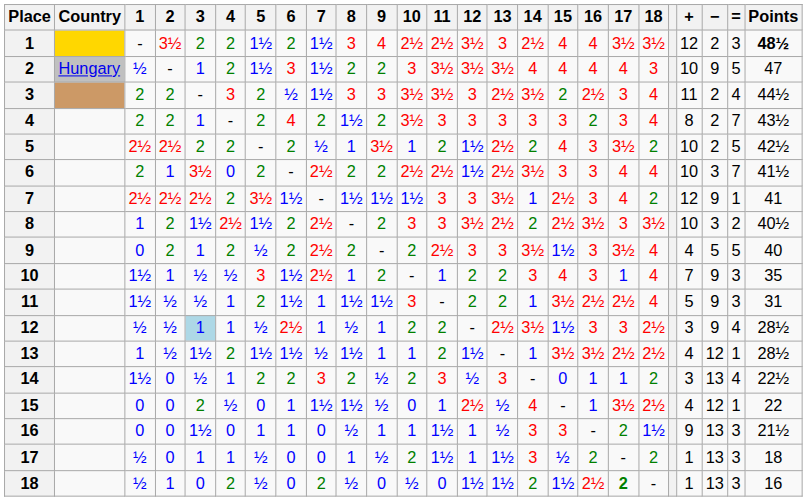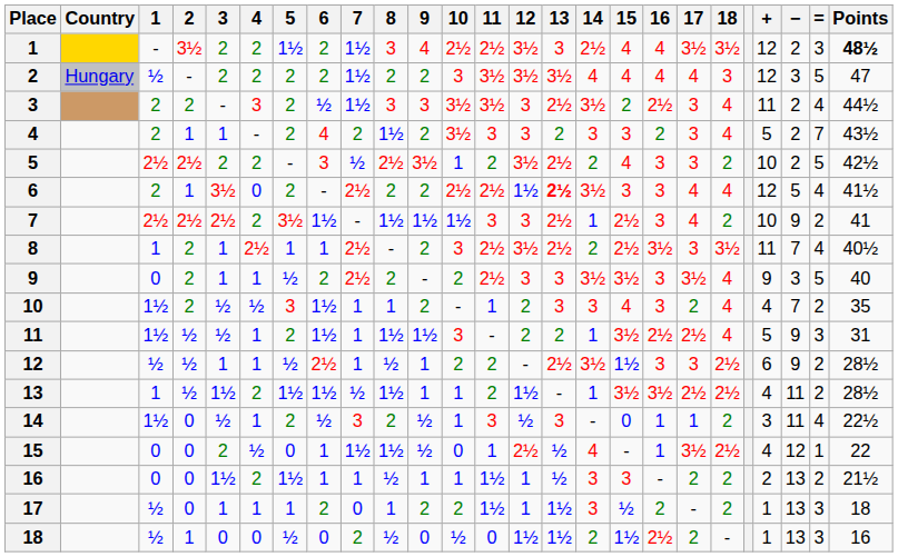row 3 | 3: 1 -> 2
row 3 | 5: 1½ -> 2
row 3 | 6: 3 -> 2
row 3 | +: 10 -> 12
row 3 | −: 9 -> 3
row 5 | 2: 2 -> 1
row 5 | 13: 3 -> 2
row 5 | +: 8 -> 5
row 6 | 6: 2 -> 3
row 6 | 8: 1 -> 2½
row 6 | 12: 1½ -> 3½
row 6 | 17: 3½ -> 3
row 7 | 13: normal -> bold
row 7 | +: 10 -> 12
row 7 | −: 3 -> 5
row 7 | =: 7 -> 4
row 8 | 13: 3½ -> 2½
row 8 | +: 12 -> 10
row 8 | =: 1 -> 2
row 9 | 3: 1½ -> 1
row 9 | 5: 1½ -> 1
row 9 | 6: 2 -> 1
row 9 | 11: 3 -> 2½
row 9 | +: 10 -> 11
row 9 | −: 3 -> 7
row 9 | =: 2 -> 4
row 10 | 4: 2 -> 1
row 10 | 15: 1½ -> 3½
row 10 | +: 4 -> 9
row 10 | −: 5 -> 3
row 11 | 2: 1 -> 2
row 11 | 7: 2½ -> 1
row 11 | 13: 2 -> 3
row 11 | 17: 1 -> 2
row 11 | +: 7 -> 4
row 11 | −: 9 -> 7
row 11 | =: 3 -> 2
row 13 | 3: lightblue background -> no background
row 13 | +: 3 -> 6
row 13 | =: 4 -> 2
row 14 | −: 12 -> 11
row 14 | =: 1 -> 2
row 15 | 6: 2 -> ½
row 15 | 10: 2 -> 1
row 15 | −: 13 -> 11
row 17 | 4: 0 -> 2
row 17 | 5: 1 -> 1½
row 17 | 7: 0 -> 1
row 17 | 18: 1½ -> 2
row 17 | +: 9 -> 2
row 17 | =: 3 -> 2
row 18 | 5: ½ -> 1
row 18 | 6: 0 -> 2
row 18 | 9: ½ -> 2
row 19 | 4: 2 -> 0
row 19 | 17: bold -> normal
